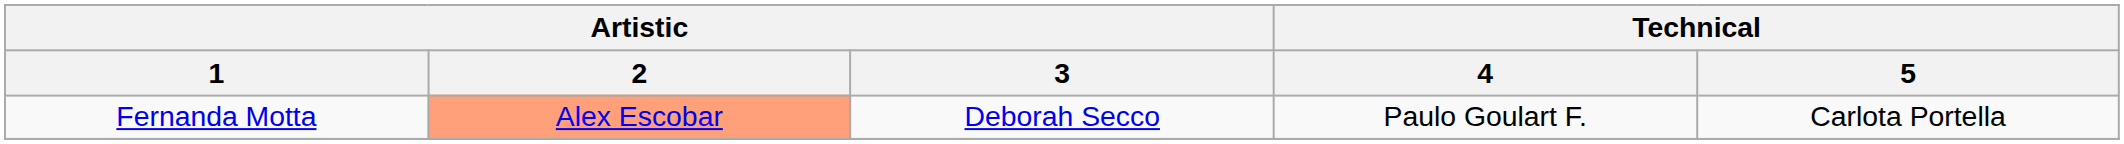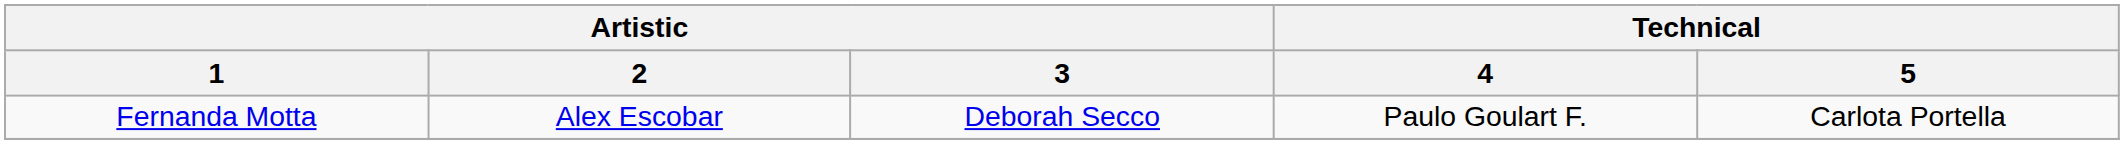Fernanda Motta | Artistic / 2: lightsalmon background -> no background
